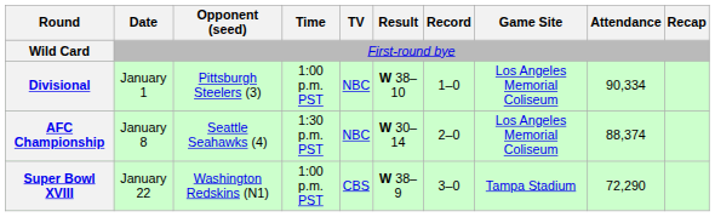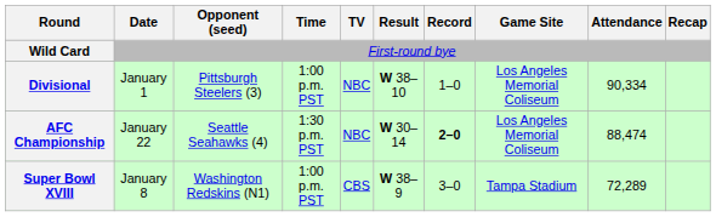AFC Championship | Date: January 8 -> January 22
AFC Championship | Record: normal -> bold
AFC Championship | Attendance: 88,374 -> 88,474
Super Bowl XVIII | Date: January 22 -> January 8
Super Bowl XVIII | Attendance: 72,290 -> 72,289
